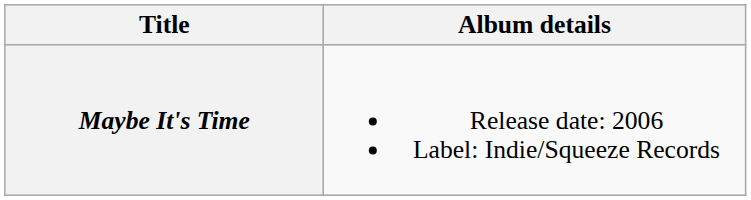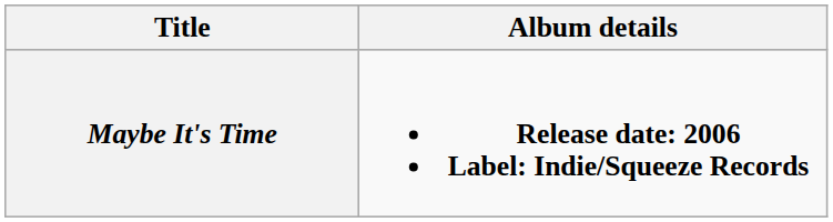Maybe It's Time | Album details: normal -> bold
